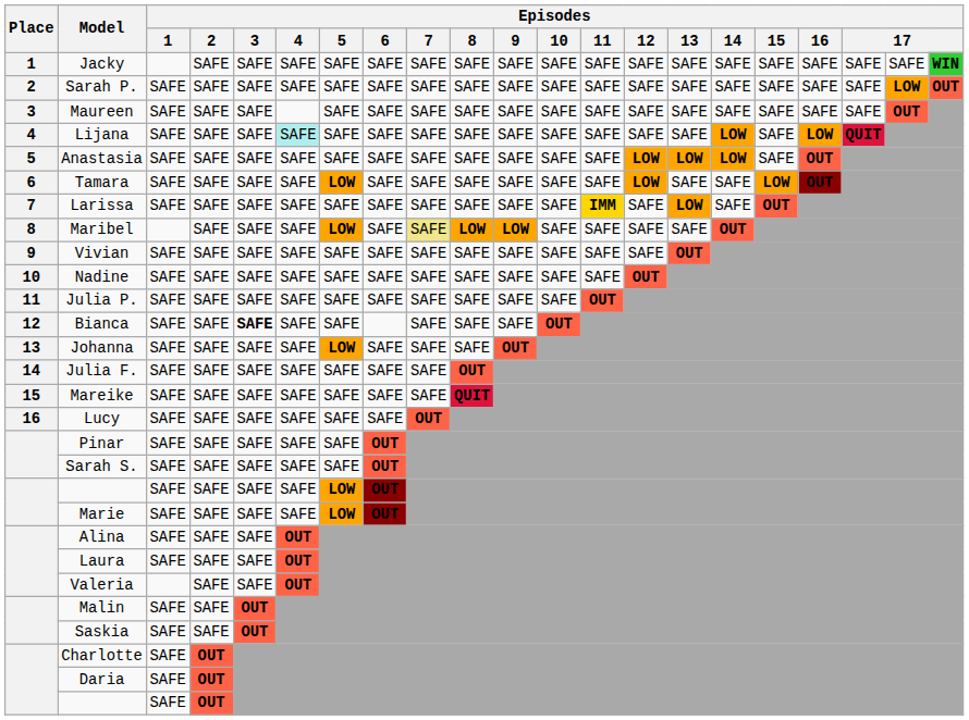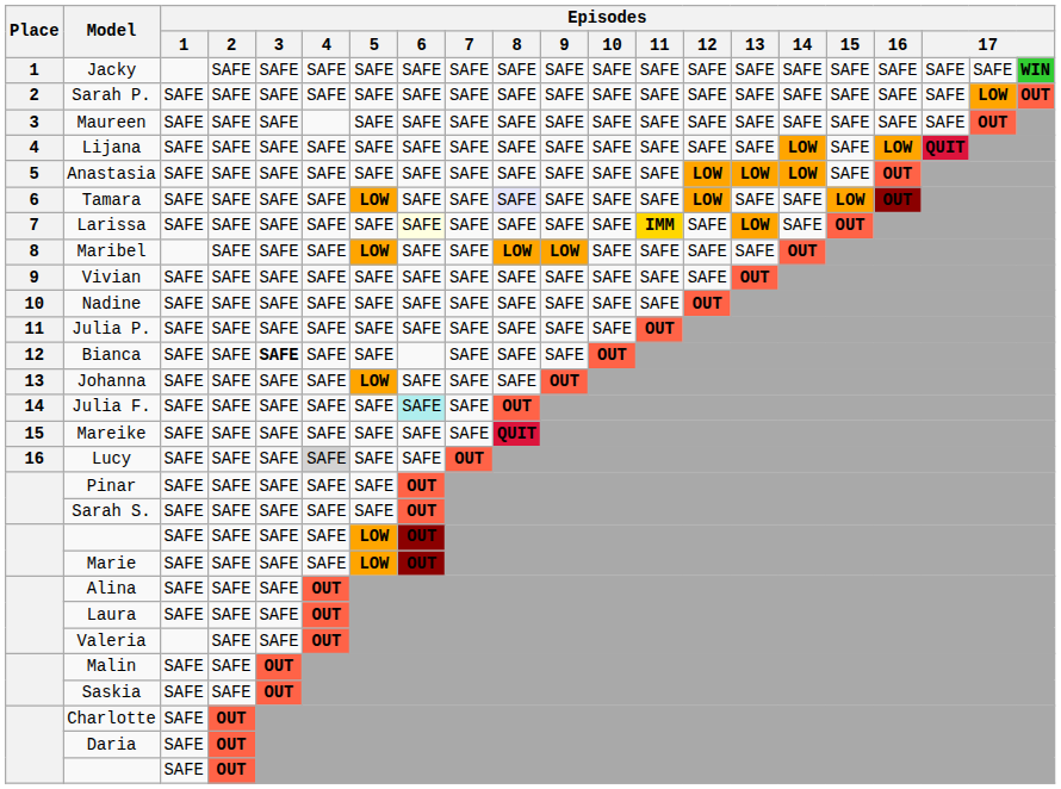Lijana | Episodes / 4: paleturquoise background -> no background
Tamara | Episodes / 8: no background -> lavender background
Larissa | Episodes / 6: no background -> lightyellow background
Maribel | Episodes / 7: khaki background -> no background
Julia F. | Episodes / 6: no background -> paleturquoise background
Lucy | Episodes / 4: no background -> lightgrey background
